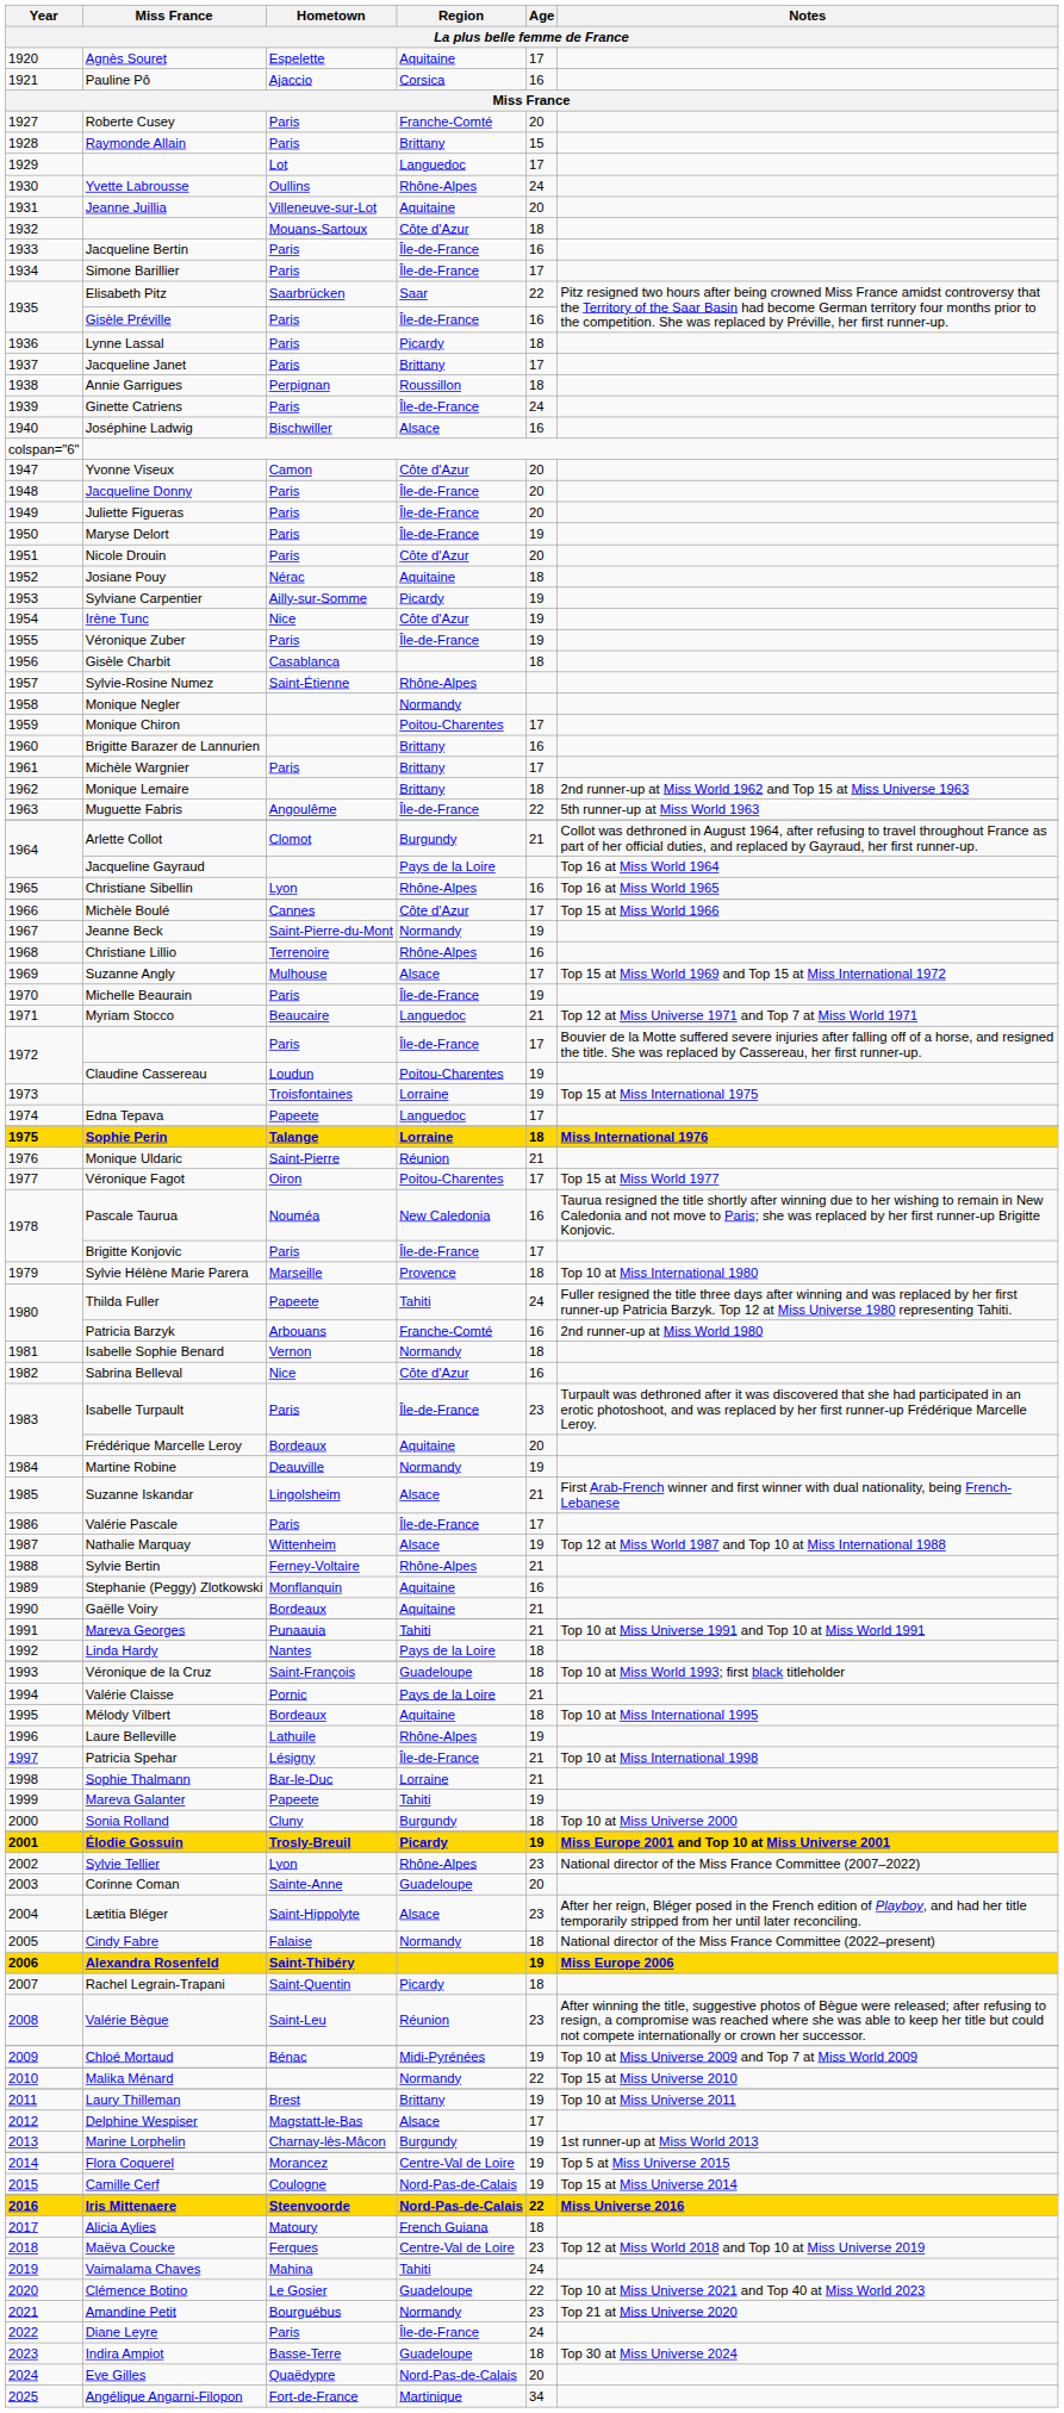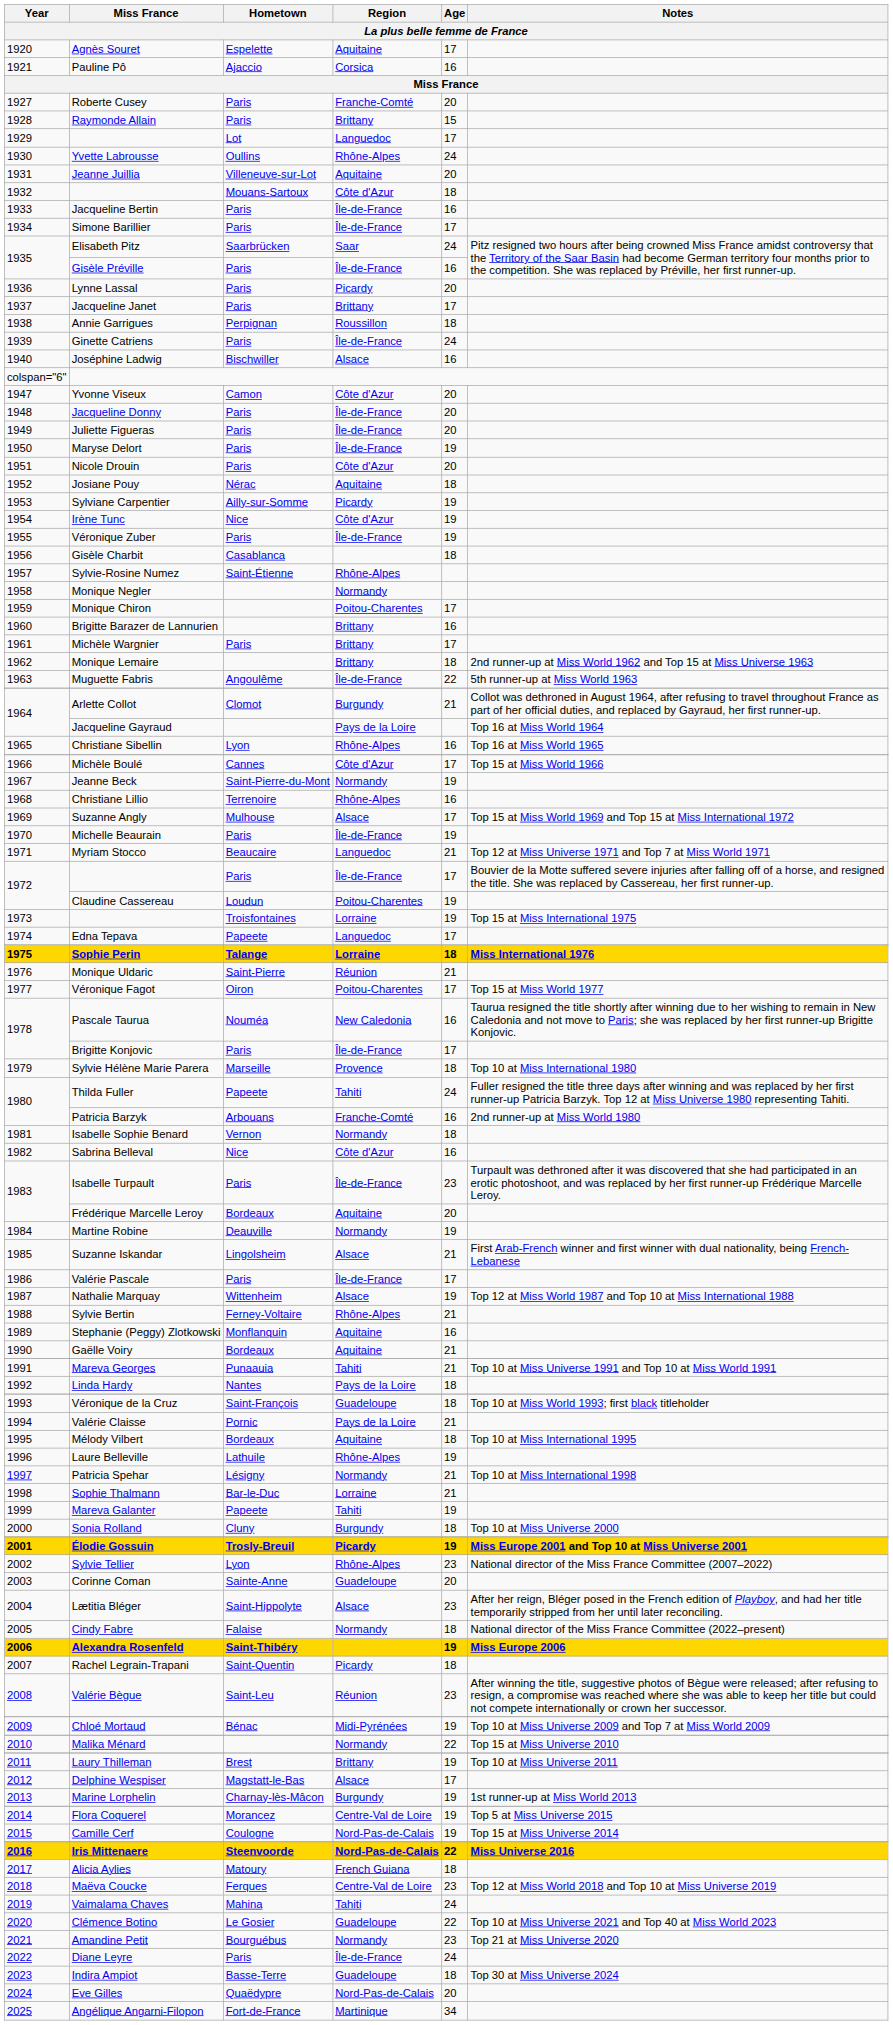Elisabeth Pitz | Age: 22 -> 24
Lynne Lassal | Age: 18 -> 20
Patricia Spehar | Region: Île-de-France -> Normandy
